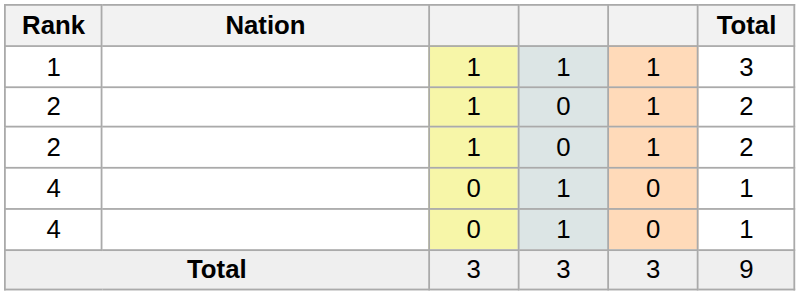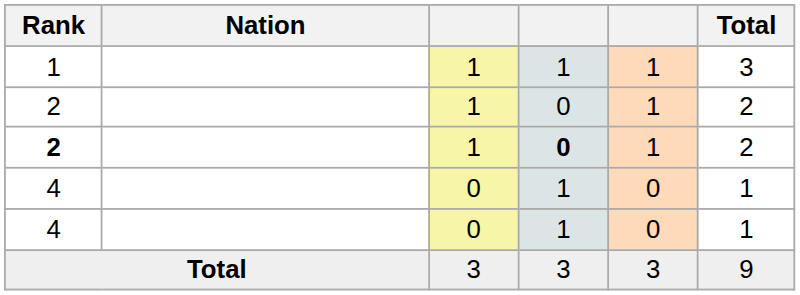row 4 | Rank: normal -> bold
row 4 | column 4: normal -> bold
